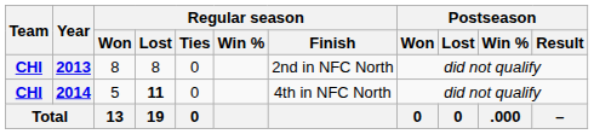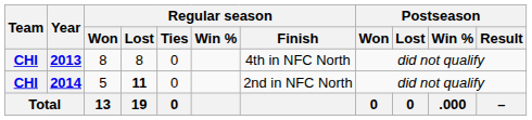2013 | Regular season / Finish: 2nd in NFC North -> 4th in NFC North
2014 | Regular season / Finish: 4th in NFC North -> 2nd in NFC North
